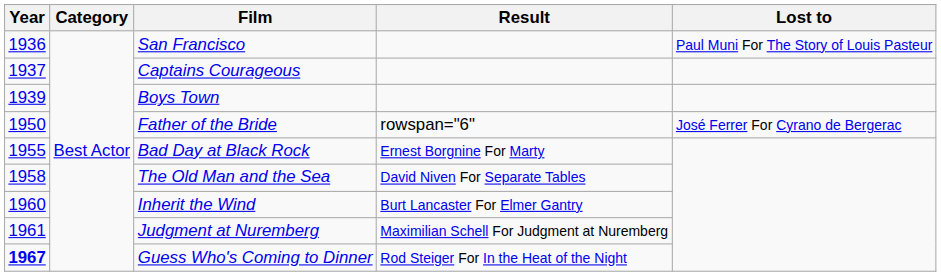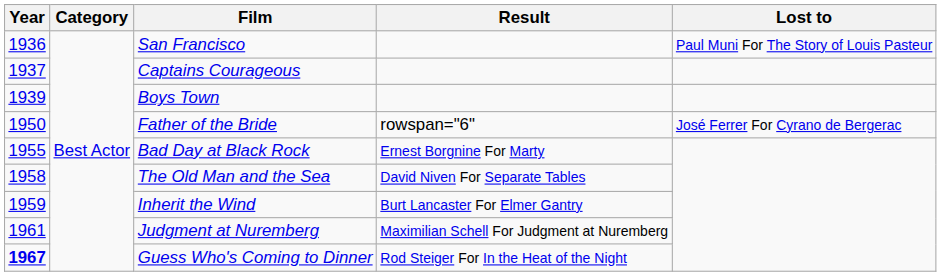Inherit the Wind | Year: 1960 -> 1959
